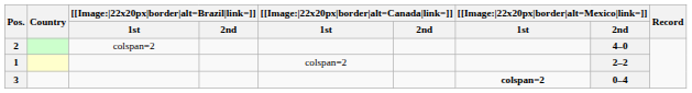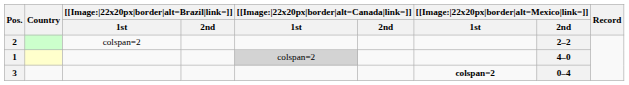2 | [[Image:|22x20px|border|alt=Mexico|link=]] / 2nd: 4–0 -> 2–2
1 | [[Image:|22x20px|border|alt=Canada|link=]] / 1st: no background -> lightgrey background
1 | [[Image:|22x20px|border|alt=Mexico|link=]] / 2nd: 2–2 -> 4–0
